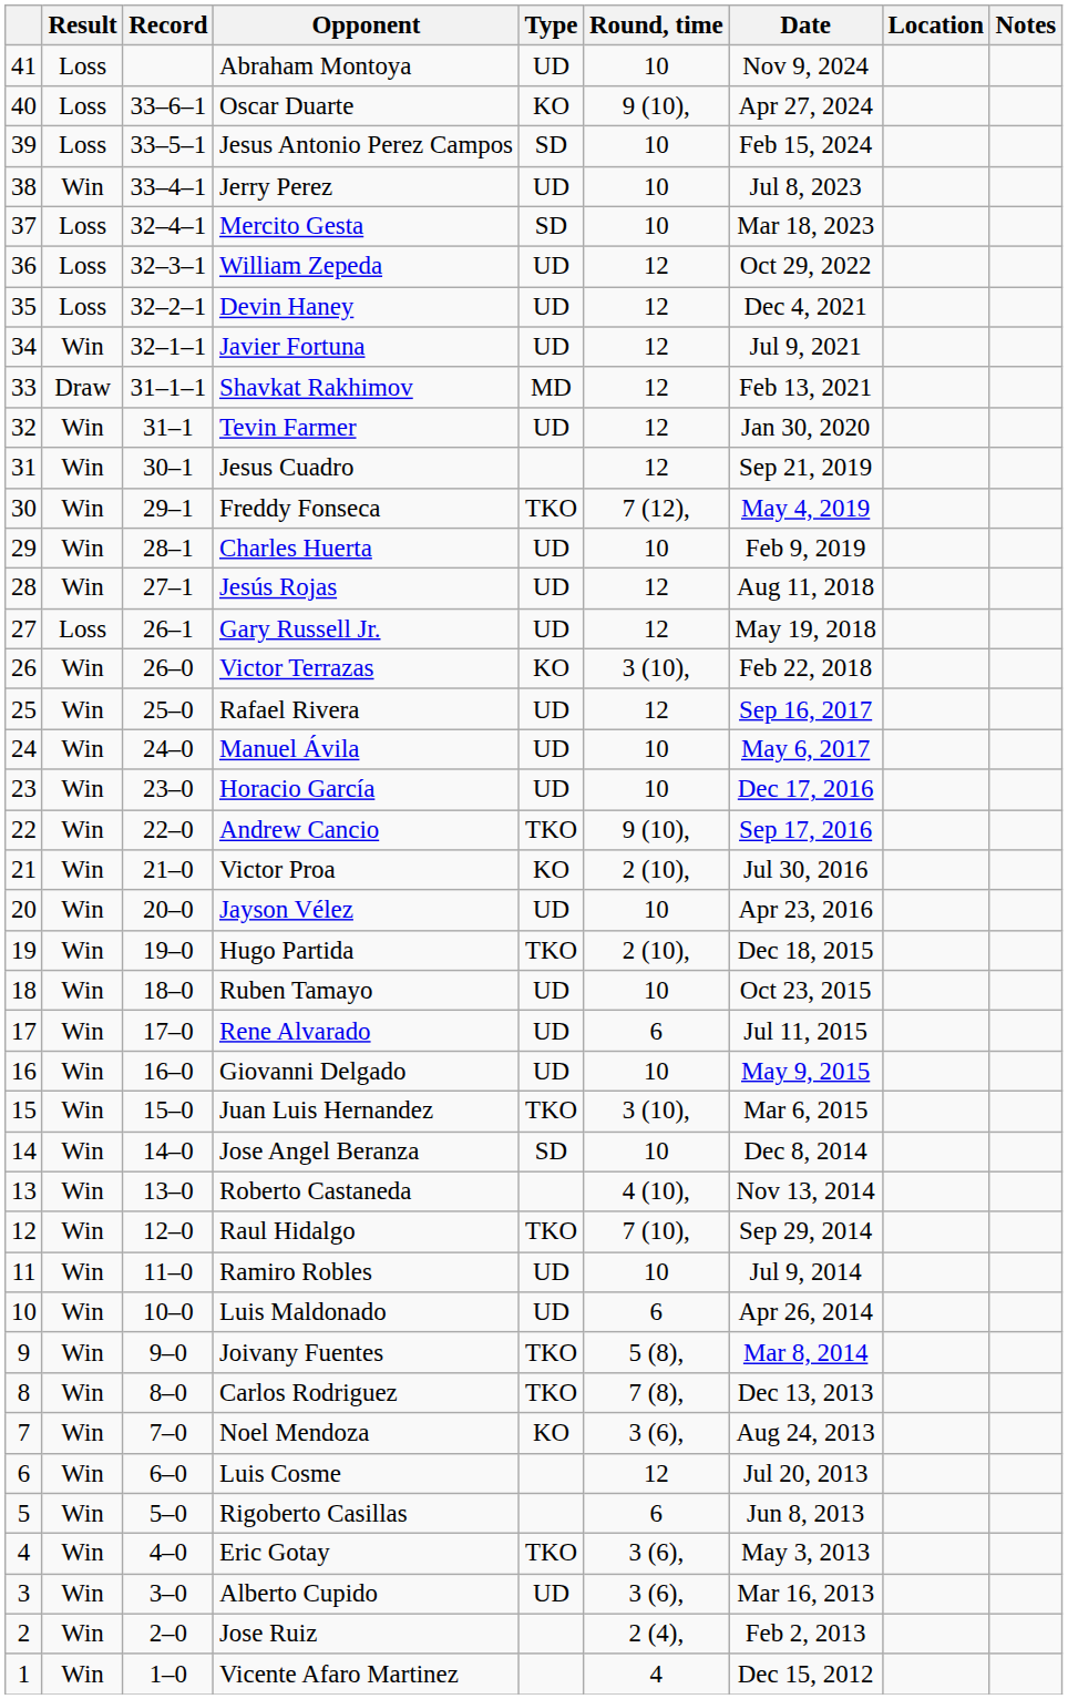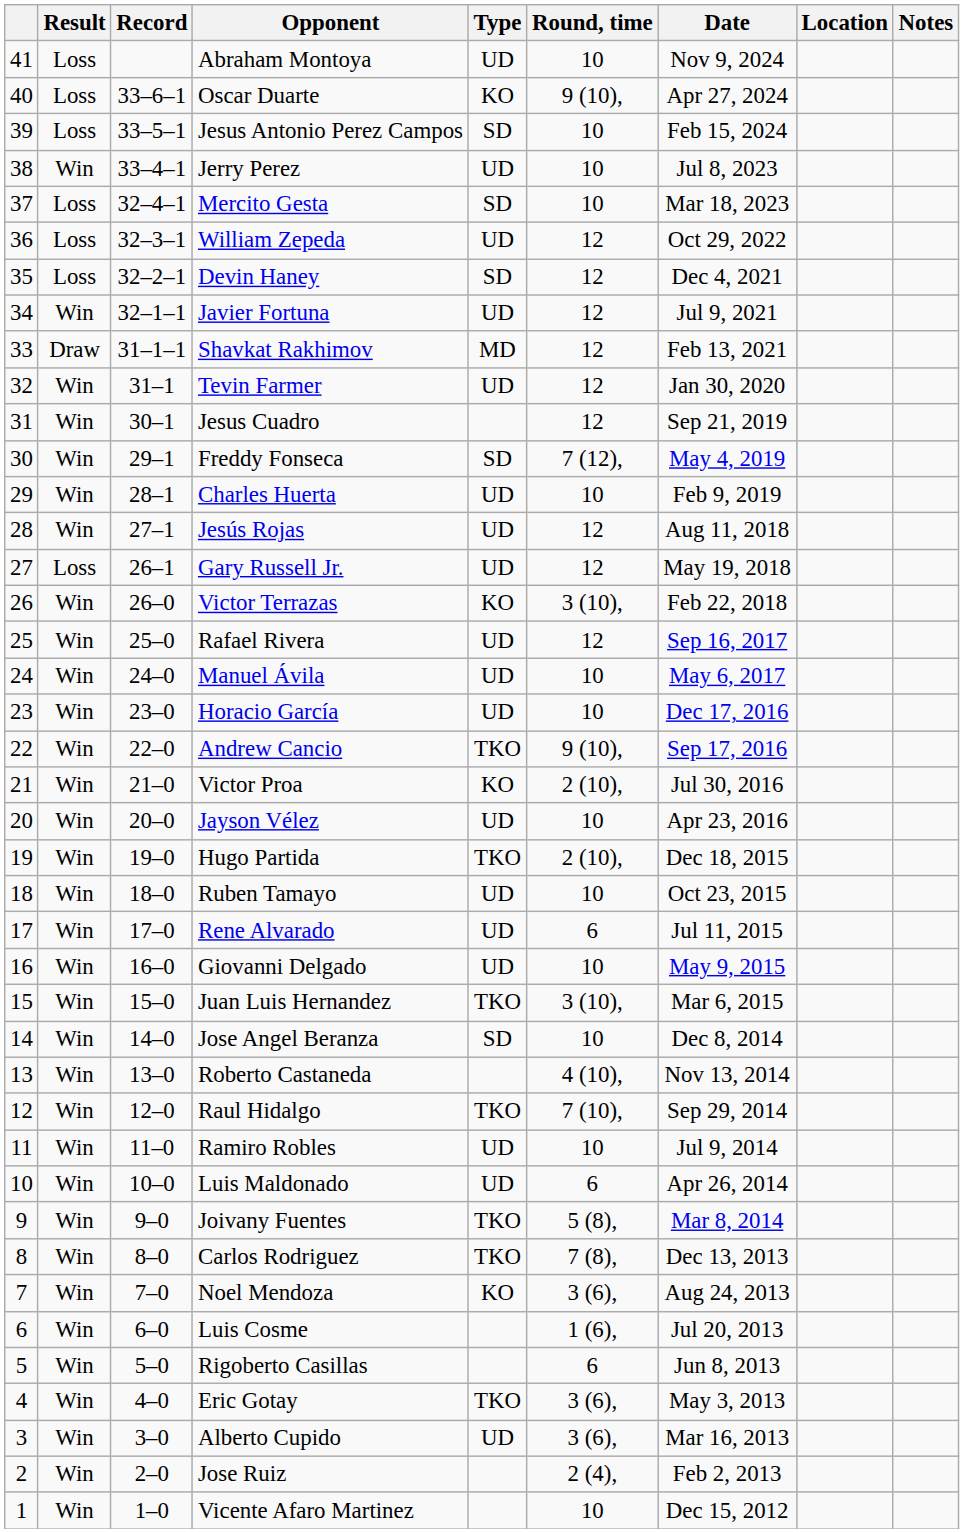Devin Haney | Type: UD -> SD
Freddy Fonseca | Type: TKO -> SD
Luis Cosme | Round, time: 12 -> 1 (6),
Vicente Afaro Martinez | Round, time: 4 -> 10
